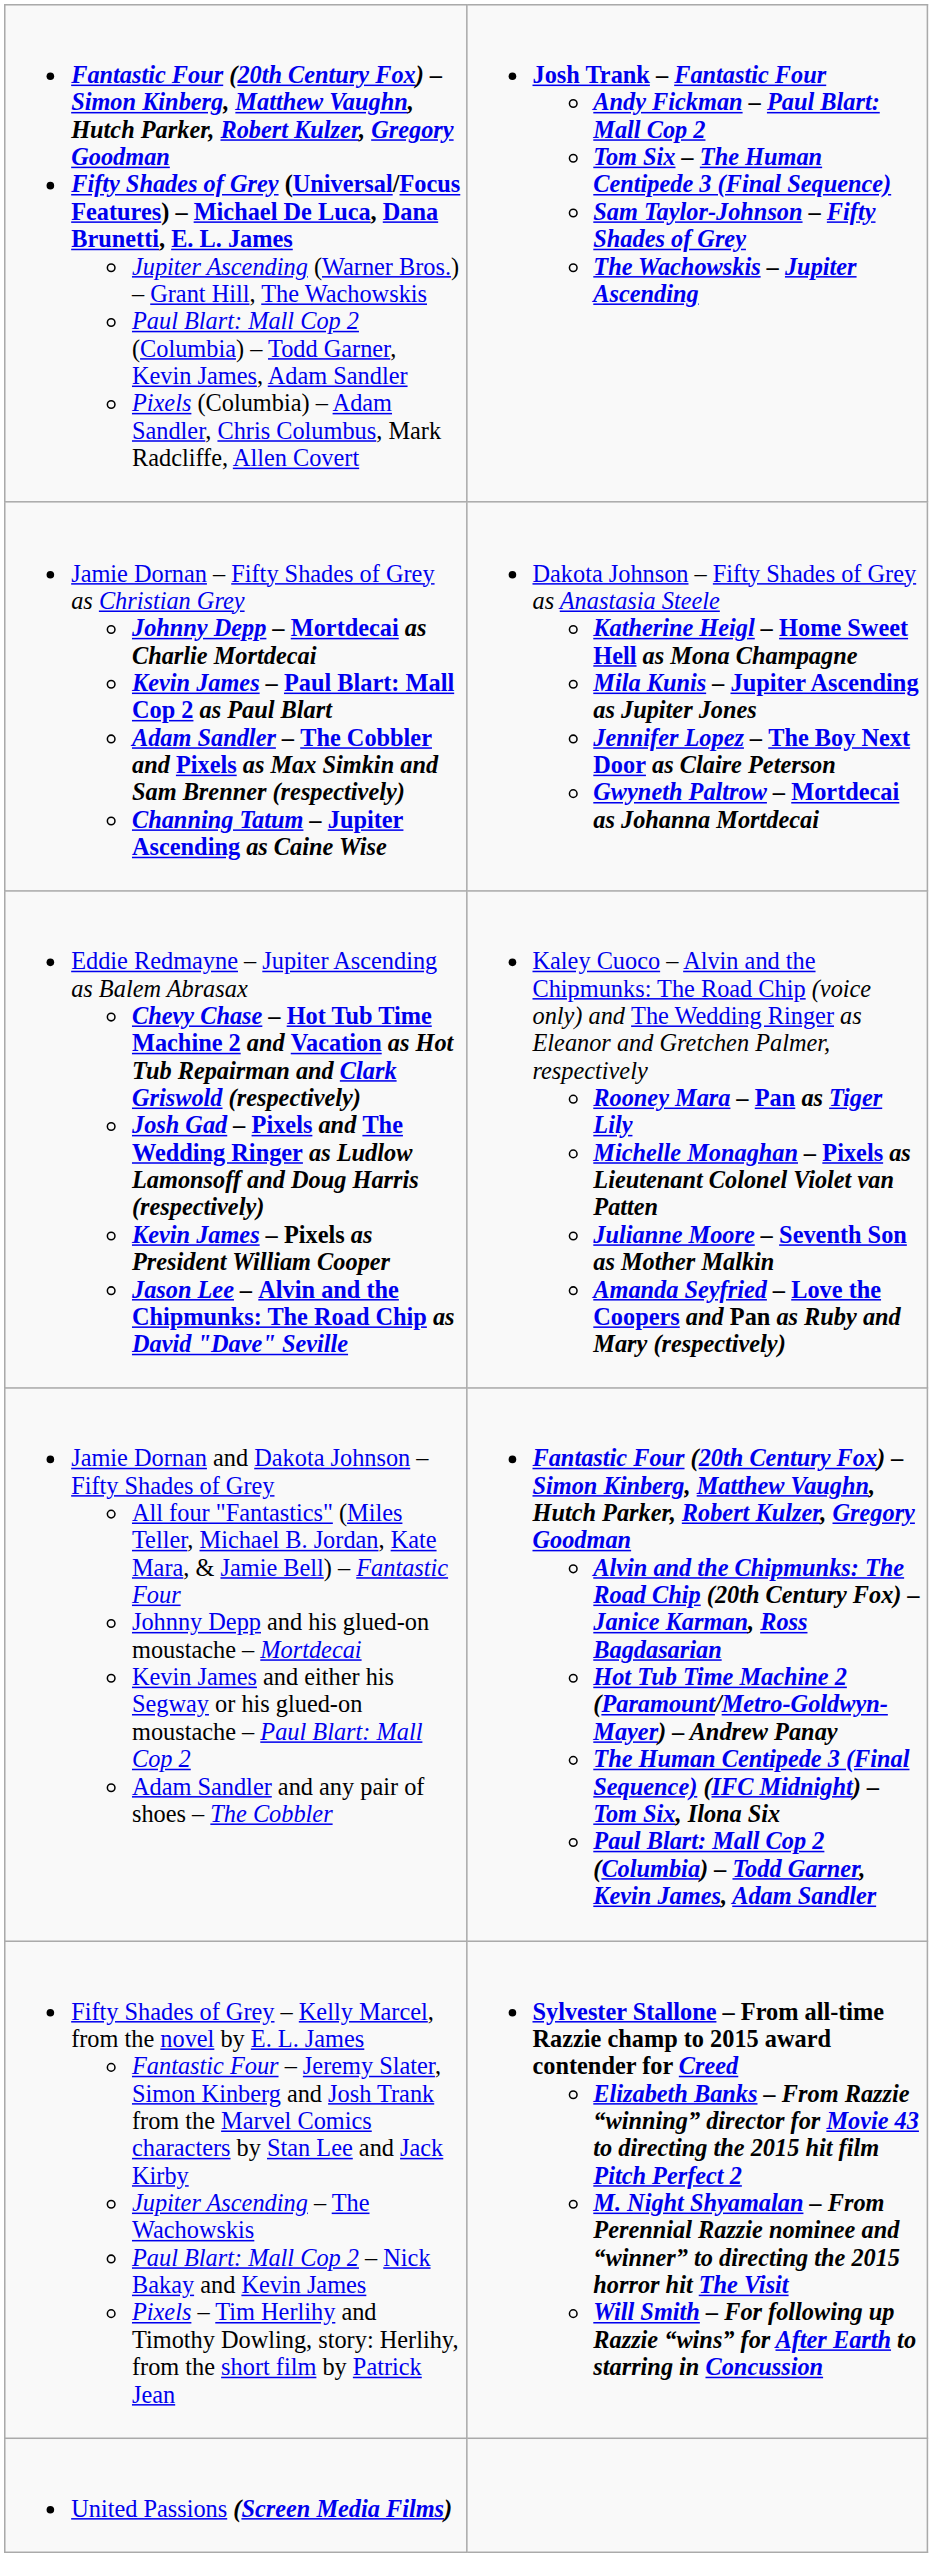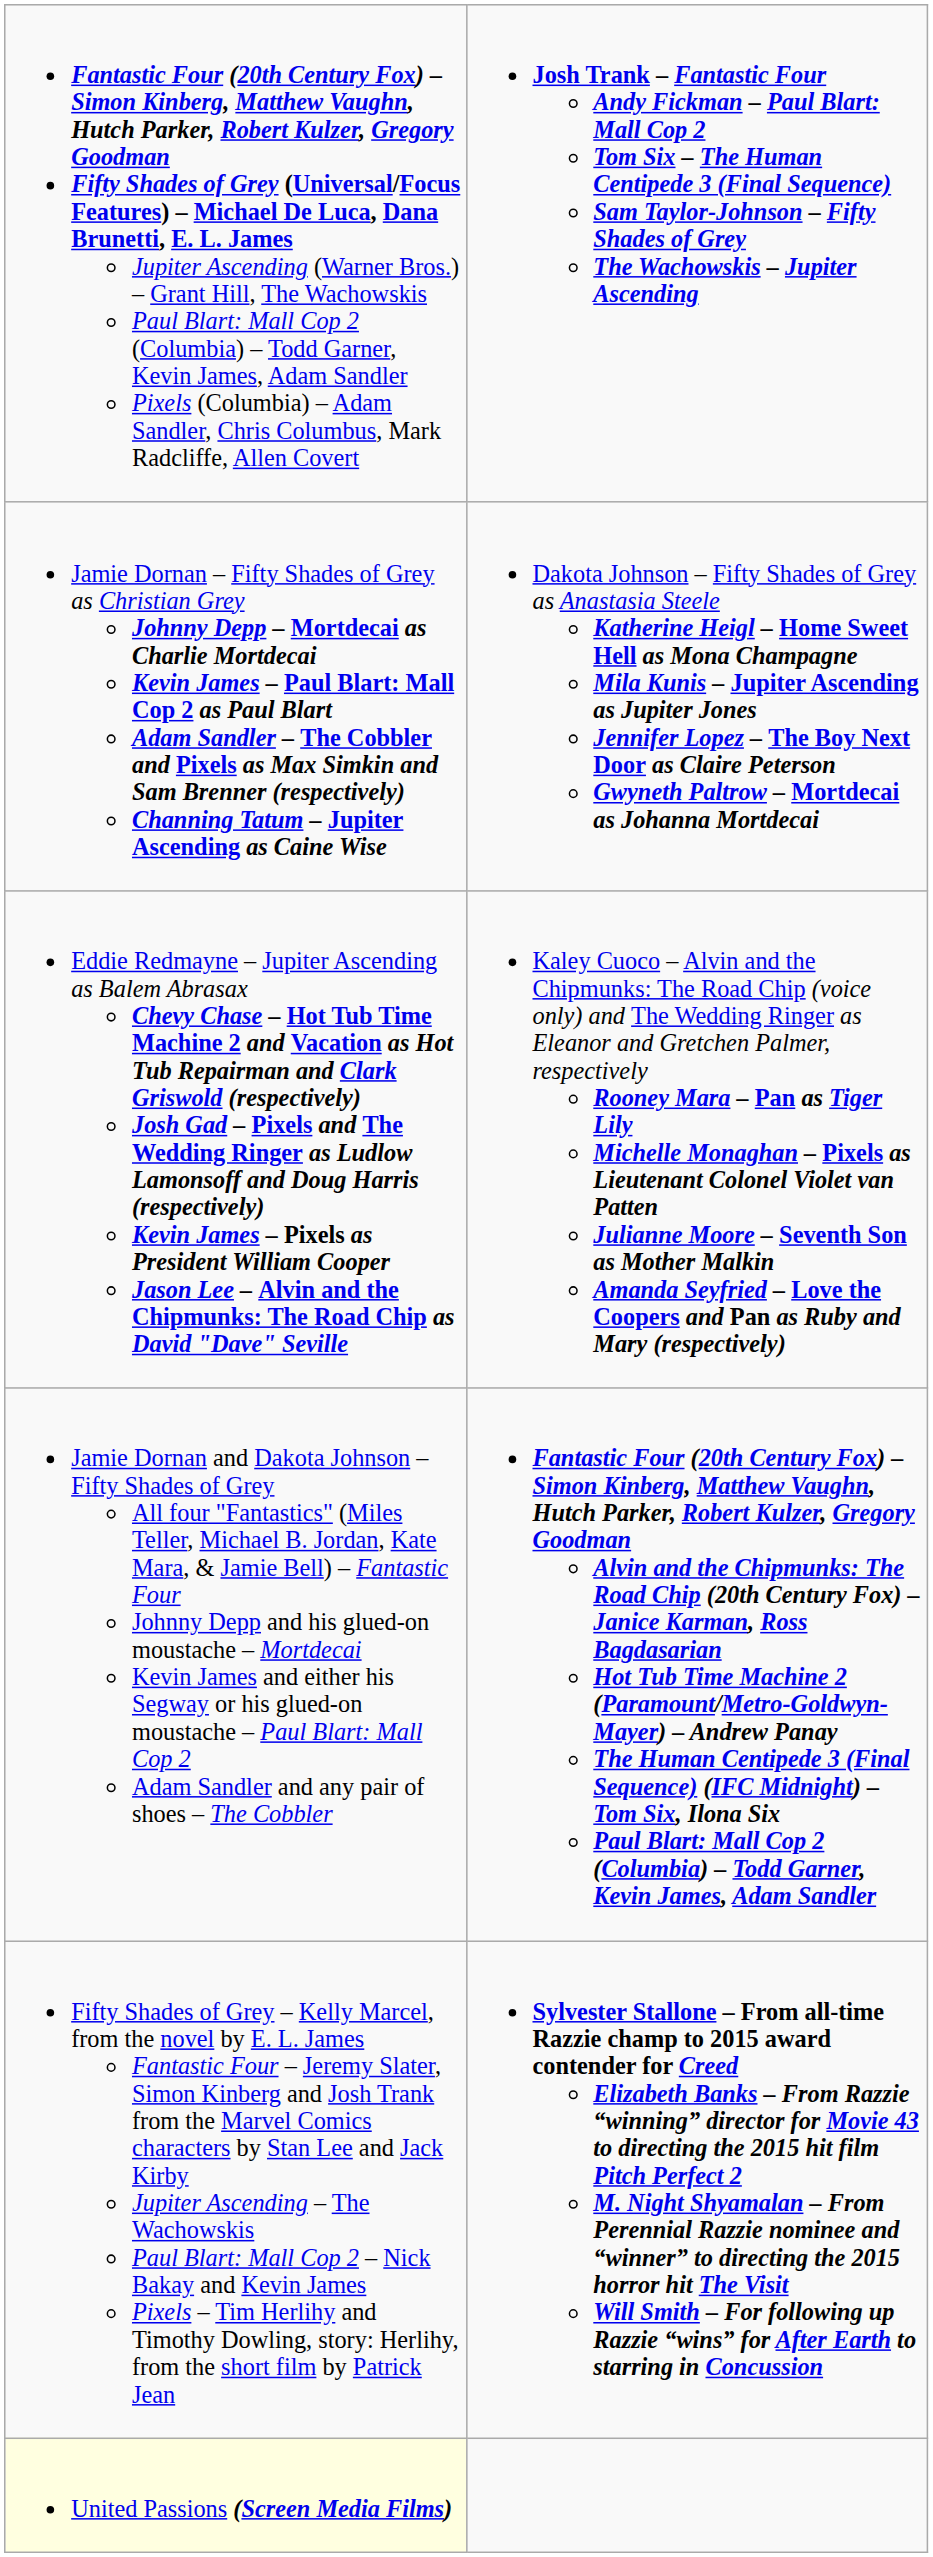United Passions (Screen Media Films) | column 1: no background -> lightyellow background
